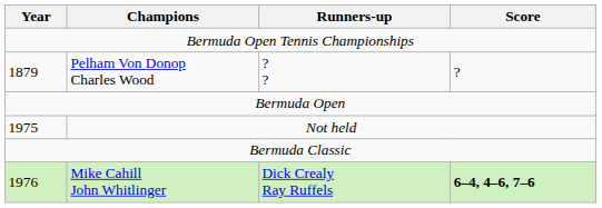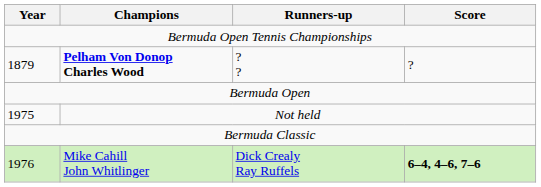1879 | Champions: normal -> bold
